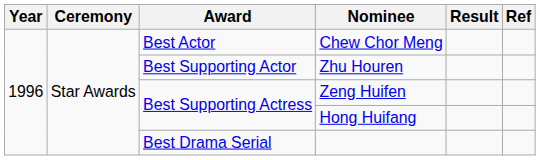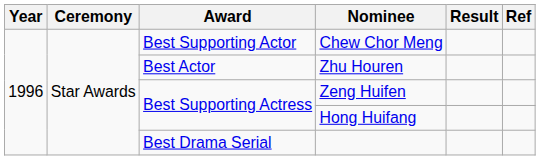Chew Chor Meng | Award: Best Actor -> Best Supporting Actor
Zhu Houren | Award: Best Supporting Actor -> Best Actor
